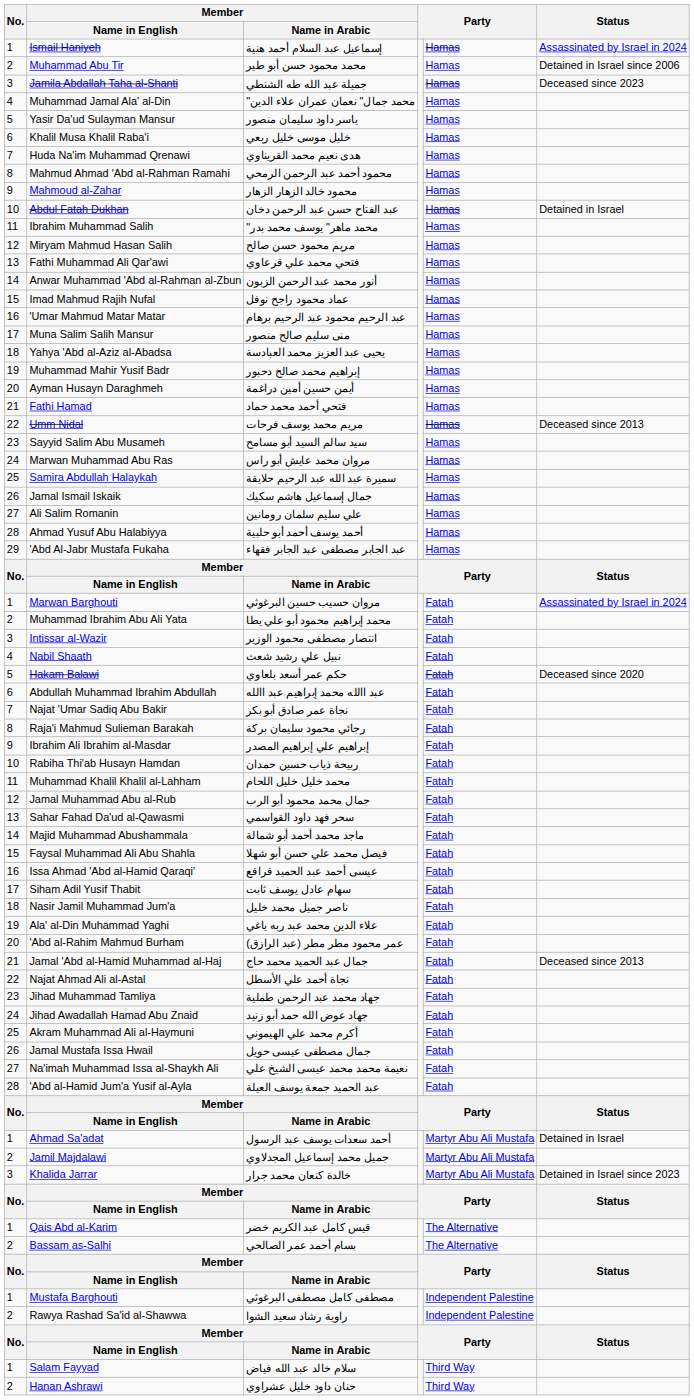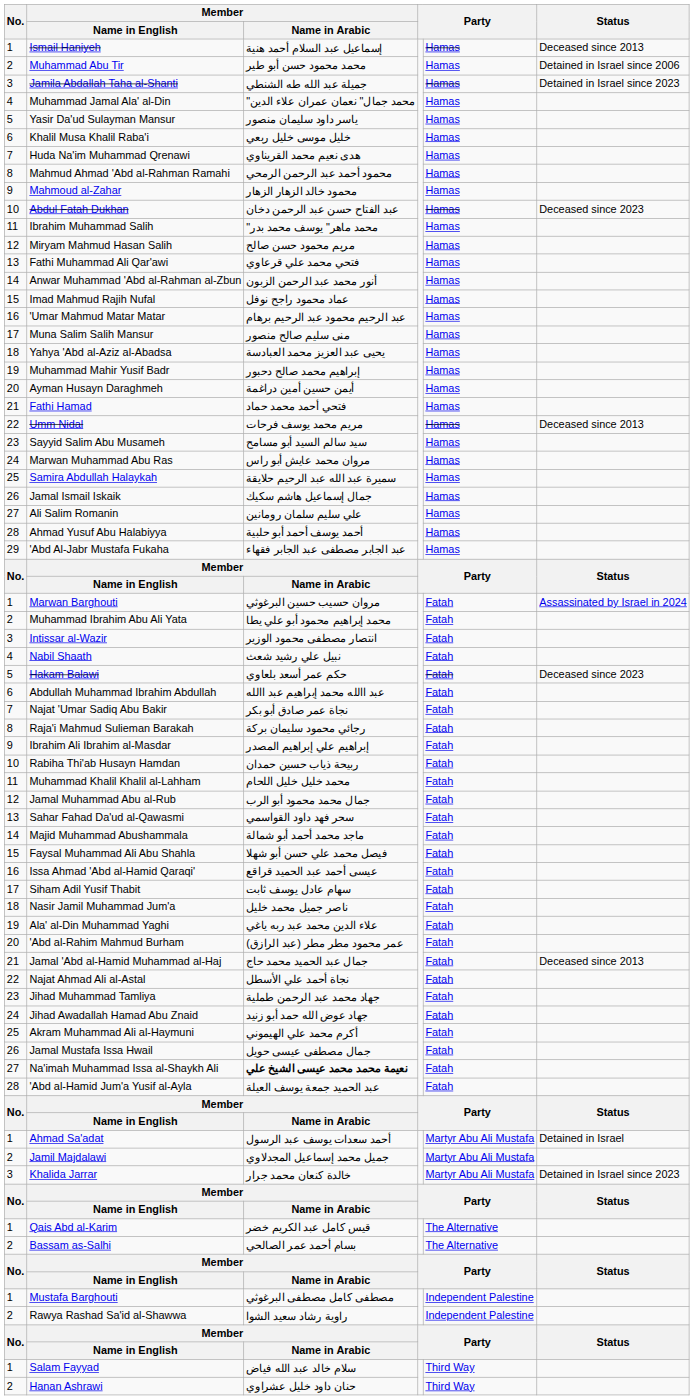Ismail Haniyeh | Status: Assassinated by Israel in 2024 -> Deceased since 2013
Jamila Abdallah Taha al-Shanti | Status: Deceased since 2023 -> Detained in Israel since 2023
Abdul Fatah Dukhan | Status: Detained in Israel -> Deceased since 2023
Hakam Balawi | Status: Deceased since 2020 -> Deceased since 2023
Na'imah Muhammad Issa al-Shaykh Ali | Member / Name in Arabic: normal -> bold
